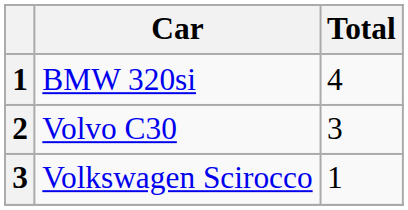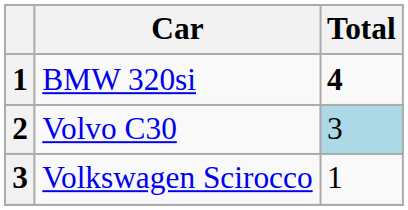BMW 320si | Total: normal -> bold
Volvo C30 | Total: no background -> lightblue background
